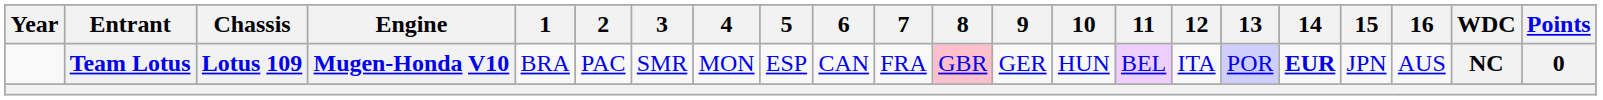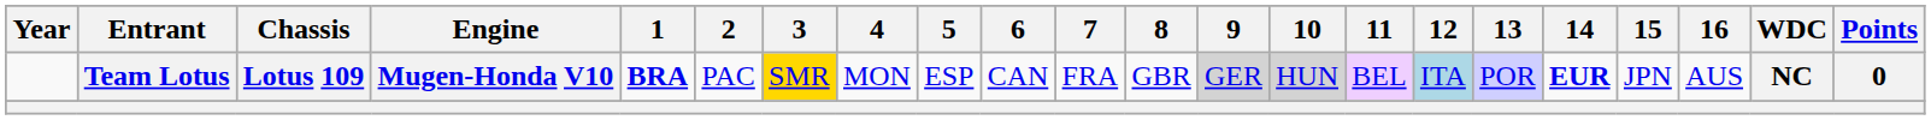Team Lotus | 1: normal -> bold
Team Lotus | 3: no background -> gold background
Team Lotus | 8: pink background -> no background
Team Lotus | 9: no background -> lightgrey background
Team Lotus | 10: no background -> lightgrey background
Team Lotus | 12: no background -> lightblue background
